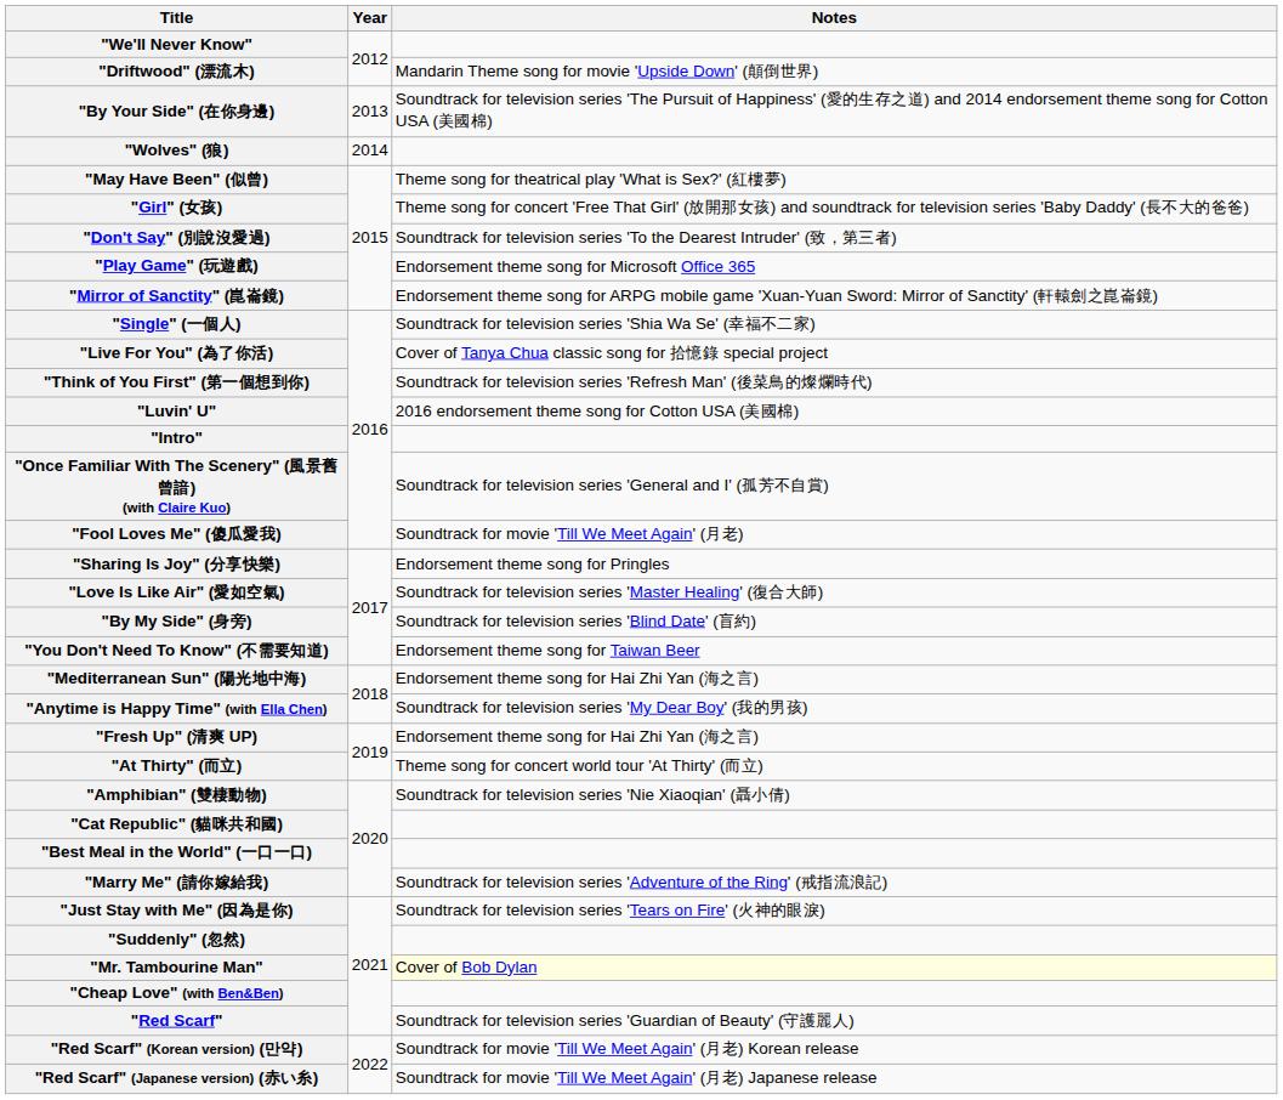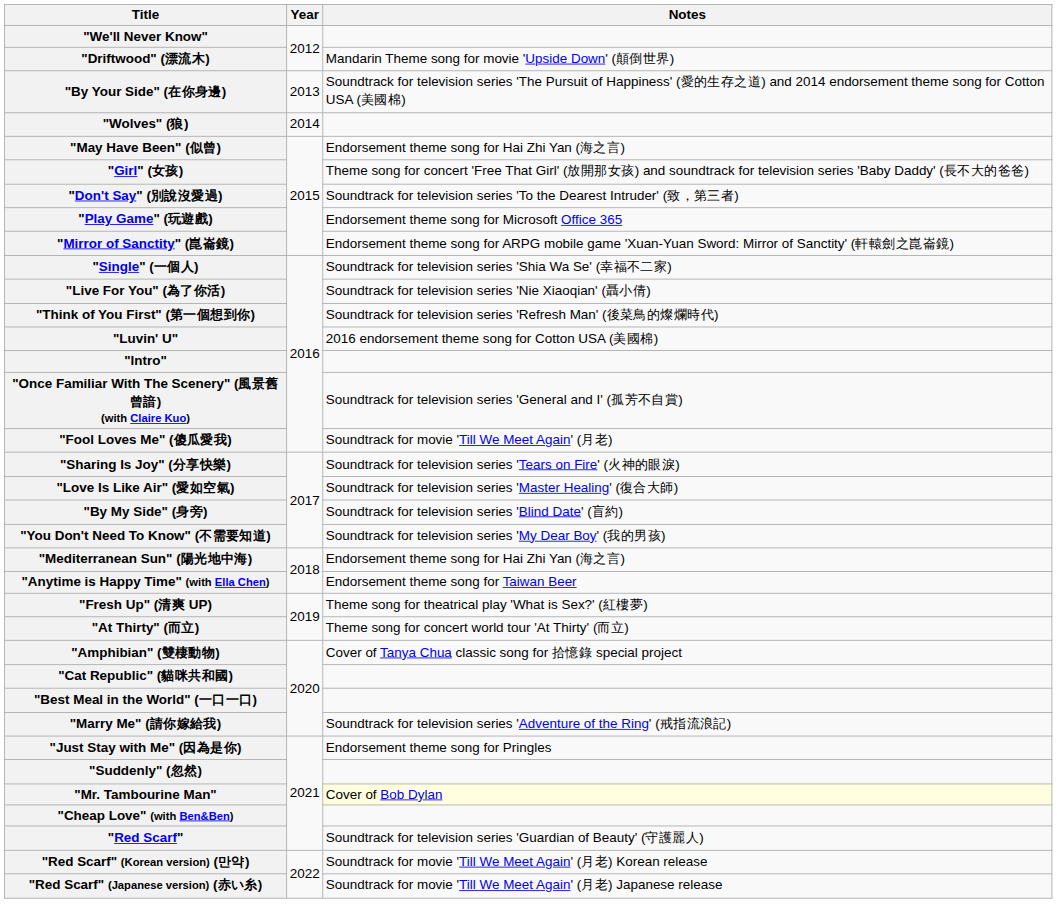"May Have Been" (似曾) | Notes: Theme song for theatrical play 'What is Sex?' (紅樓夢) -> Endorsement theme song for Hai Zhi Yan (海之言)
"Live For You" (為了你活) | Notes: Cover of Tanya Chua classic song for 拾憶錄 special project -> Soundtrack for television series 'Nie Xiaoqian' (聶小倩)
"Sharing Is Joy" (分享快樂) | Notes: Endorsement theme song for Pringles -> Soundtrack for television series 'Tears on Fire' (火神的眼淚)
"You Don't Need To Know" (不需要知道) | Notes: Endorsement theme song for Taiwan Beer -> Soundtrack for television series 'My Dear Boy' (我的男孩)
"Anytime is Happy Time" (with Ella Chen) | Notes: Soundtrack for television series 'My Dear Boy' (我的男孩) -> Endorsement theme song for Taiwan Beer
"Fresh Up" (清爽 UP) | Notes: Endorsement theme song for Hai Zhi Yan (海之言) -> Theme song for theatrical play 'What is Sex?' (紅樓夢)
"Amphibian" (雙棲動物) | Notes: Soundtrack for television series 'Nie Xiaoqian' (聶小倩) -> Cover of Tanya Chua classic song for 拾憶錄 special project
"Just Stay with Me" (因為是你) | Notes: Soundtrack for television series 'Tears on Fire' (火神的眼淚) -> Endorsement theme song for Pringles
